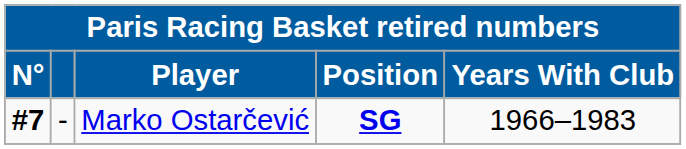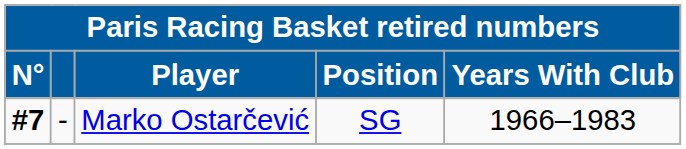Marko Ostarčević | Position: bold -> normal
